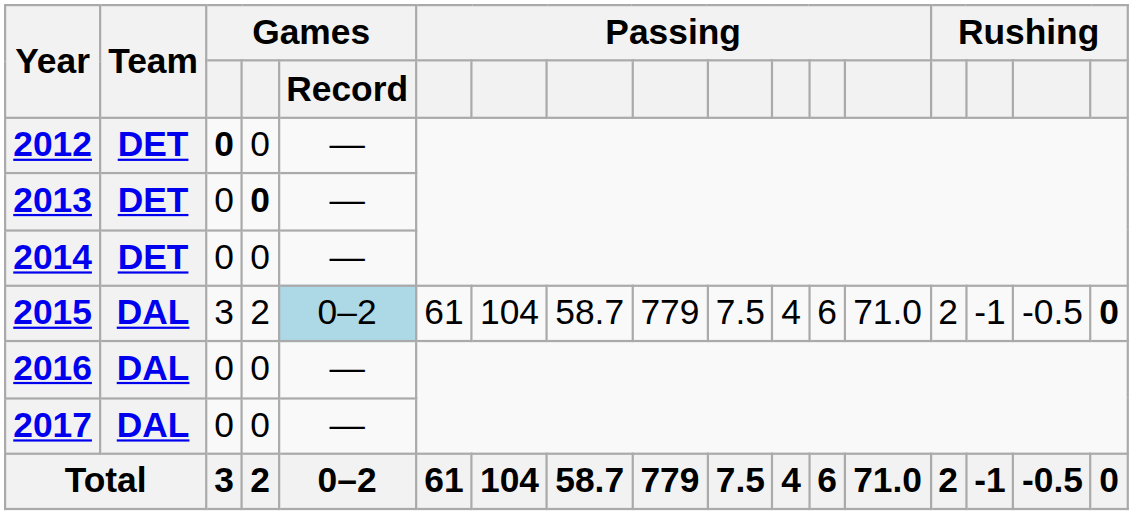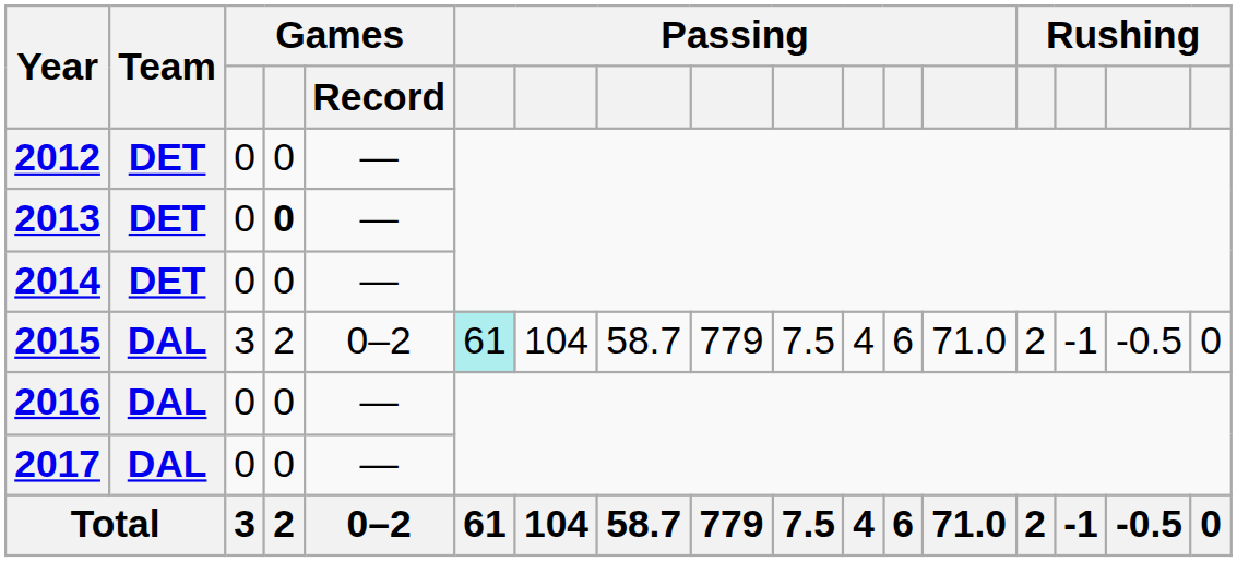2012 | column 3: bold -> normal
2015 | Games / Record: lightblue background -> no background
2015 | column 6: no background -> paleturquoise background
2015 | column 17: bold -> normal
